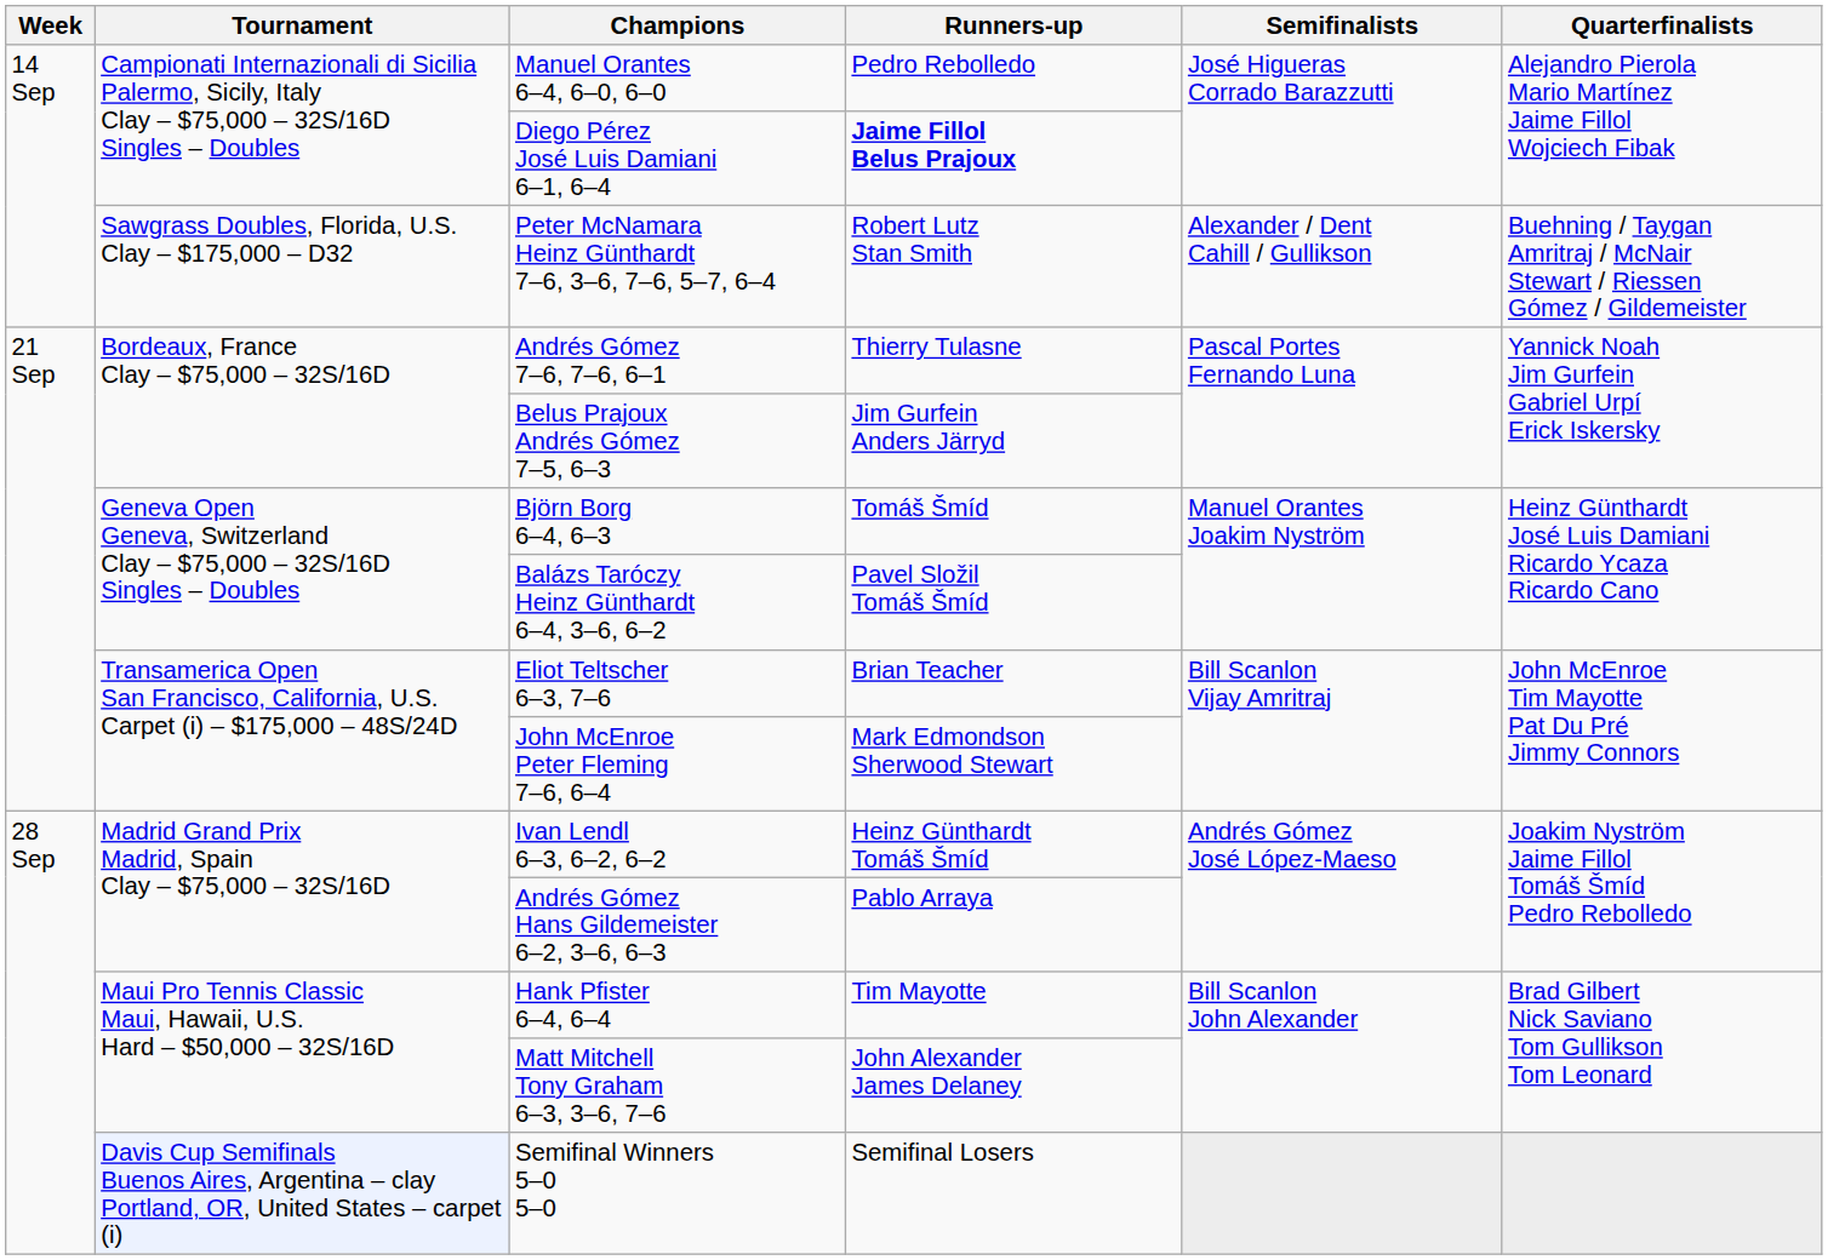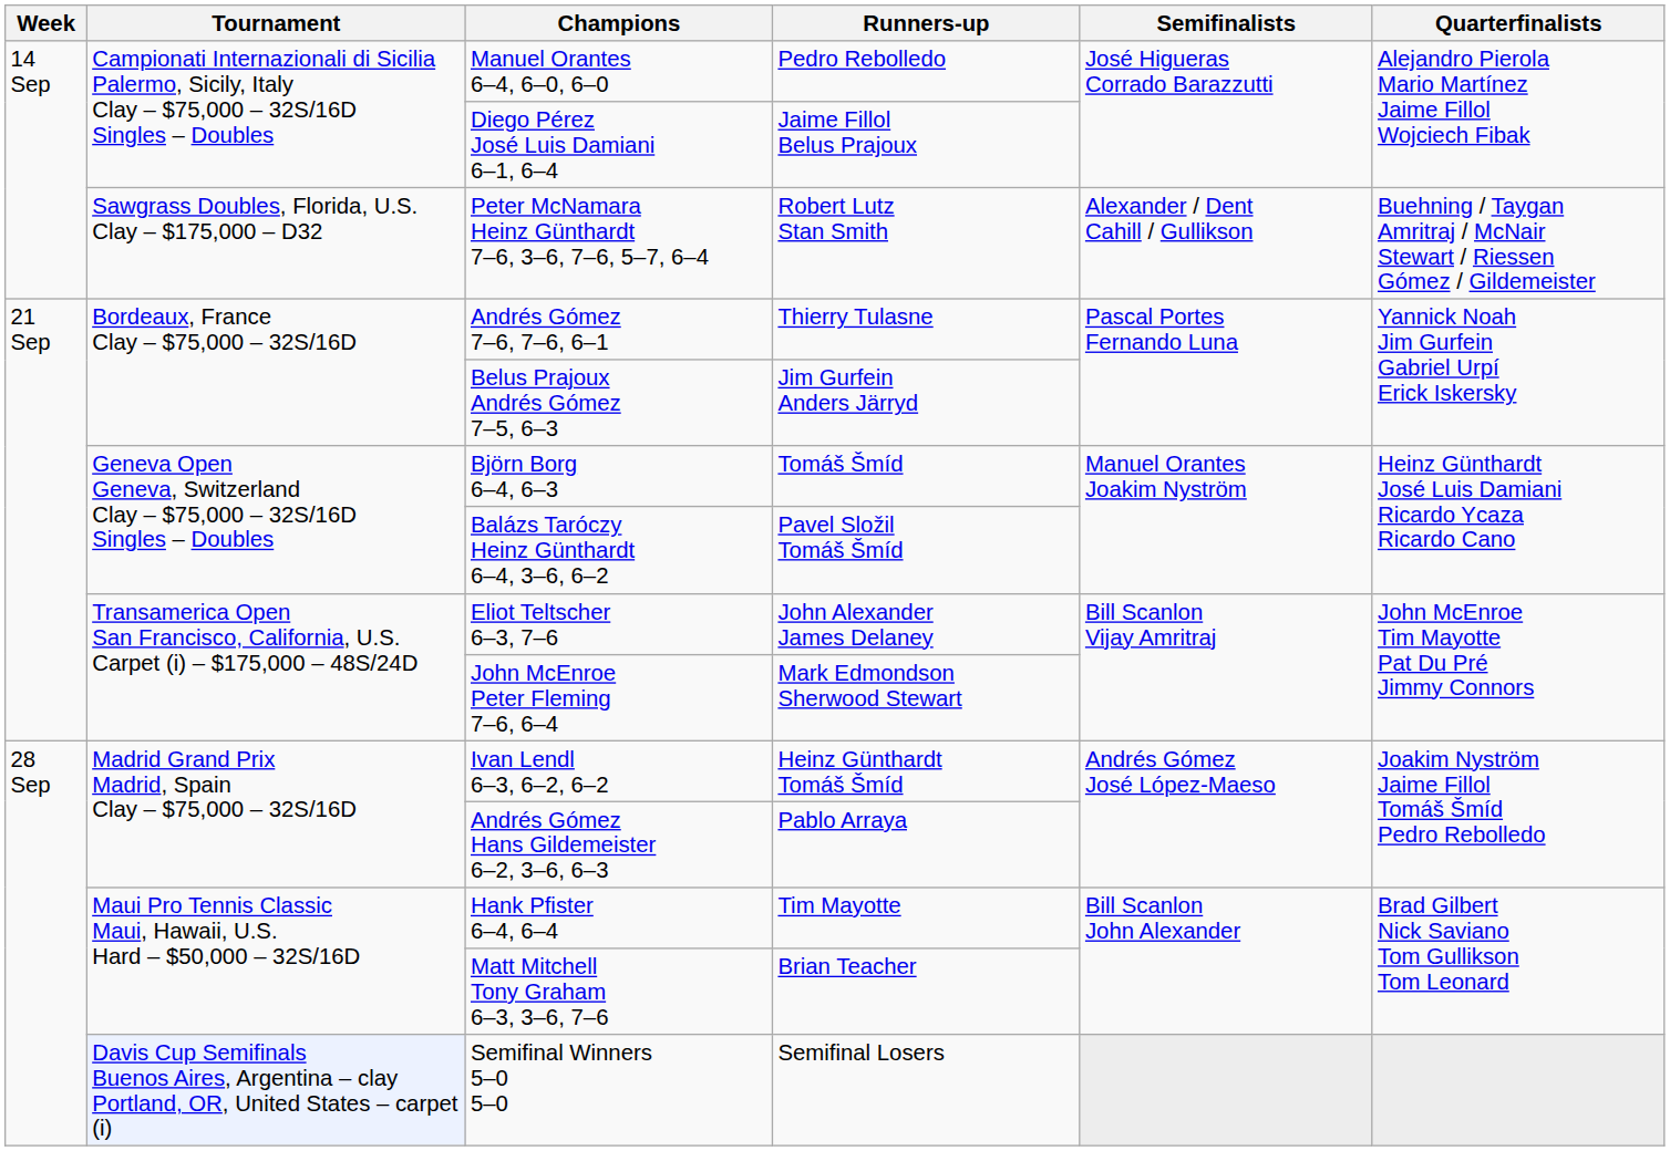Diego Pérez José Luis Damiani 6–1, 6–4 | Runners-up: bold -> normal
Eliot Teltscher 6–3, 7–6 | Runners-up: Brian Teacher -> John Alexander James Delaney
Matt Mitchell Tony Graham 6–3, 3–6, 7–6 | Runners-up: John Alexander James Delaney -> Brian Teacher
